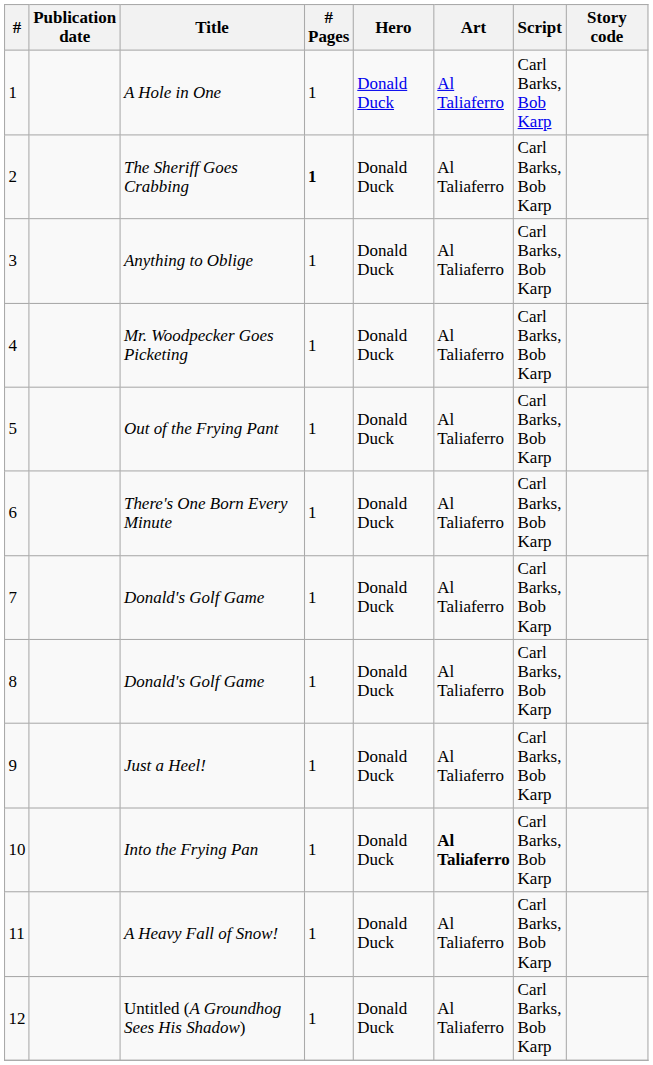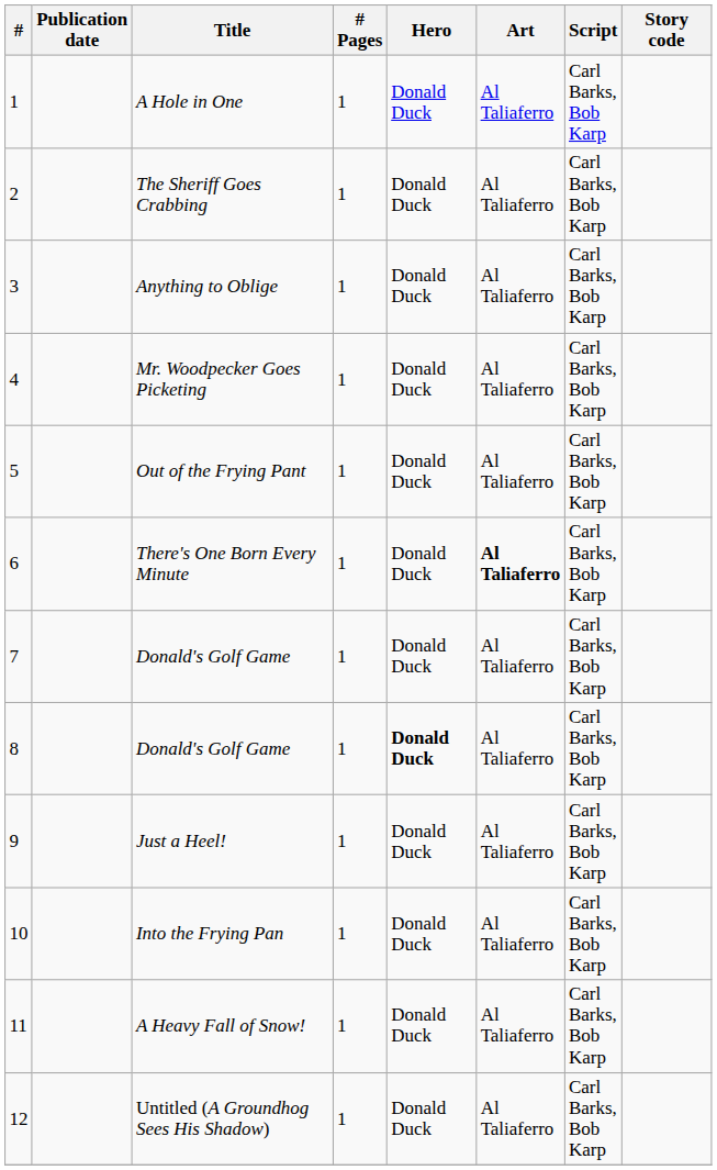The Sheriff Goes Crabbing | # Pages: bold -> normal
There's One Born Every Minute | Art: normal -> bold
8 / Donald's Golf Game | Hero: normal -> bold
Into the Frying Pan | Art: bold -> normal
